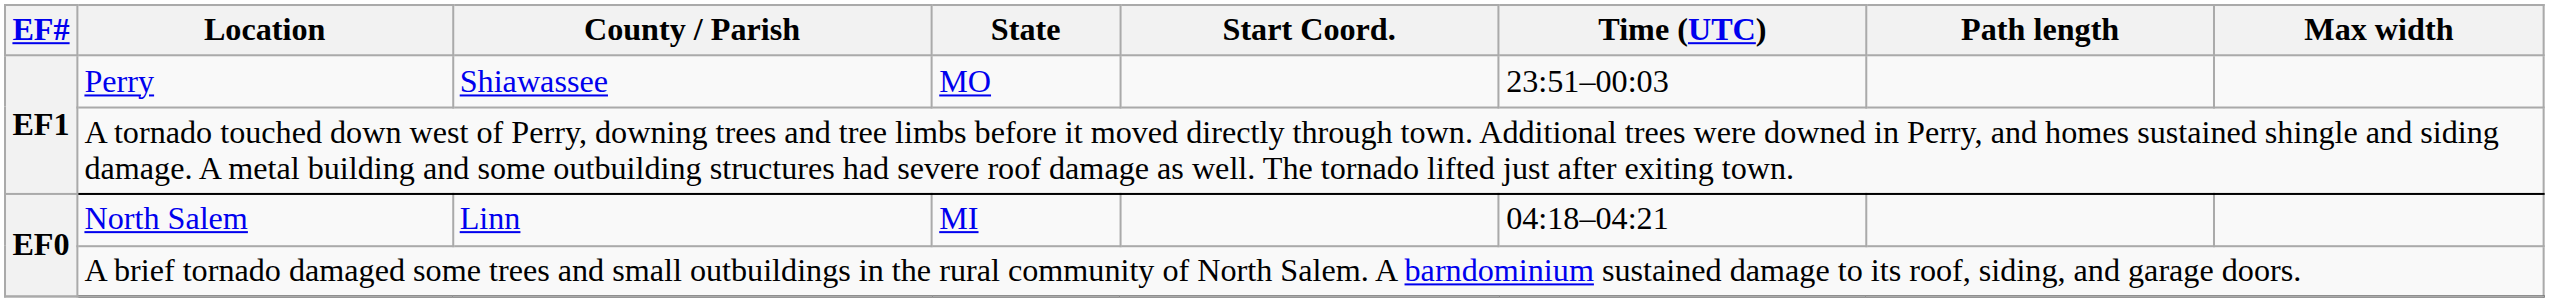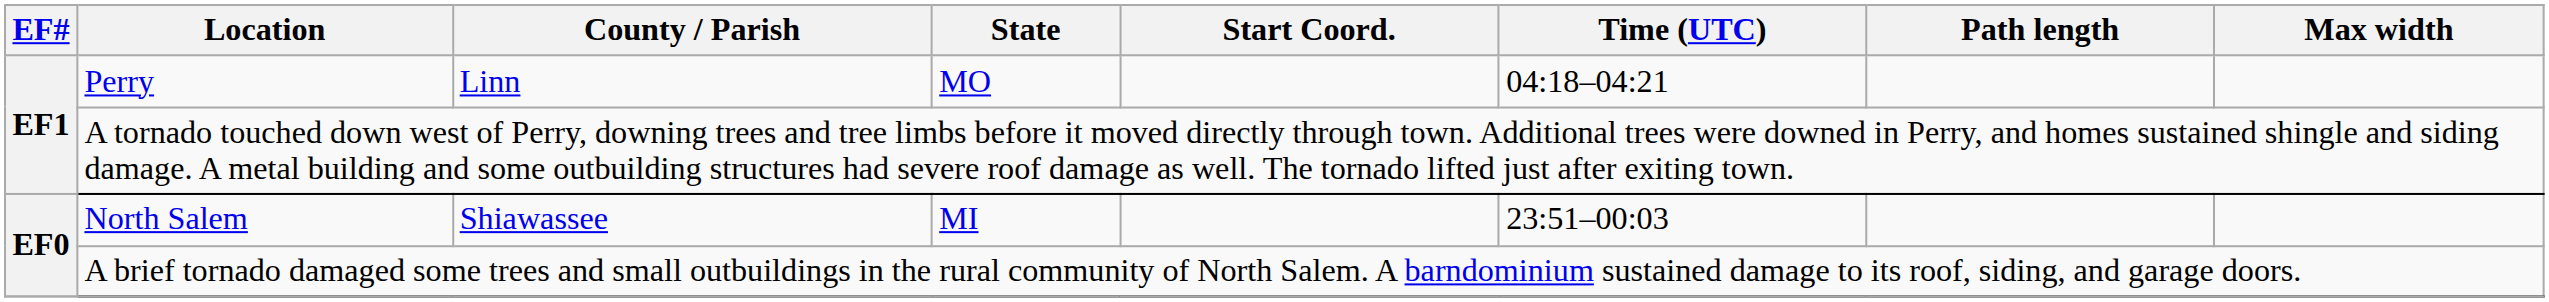Perry | County / Parish: Shiawassee -> Linn
Perry | Time (UTC): 23:51–00:03 -> 04:18–04:21
North Salem | County / Parish: Linn -> Shiawassee
North Salem | Time (UTC): 04:18–04:21 -> 23:51–00:03
